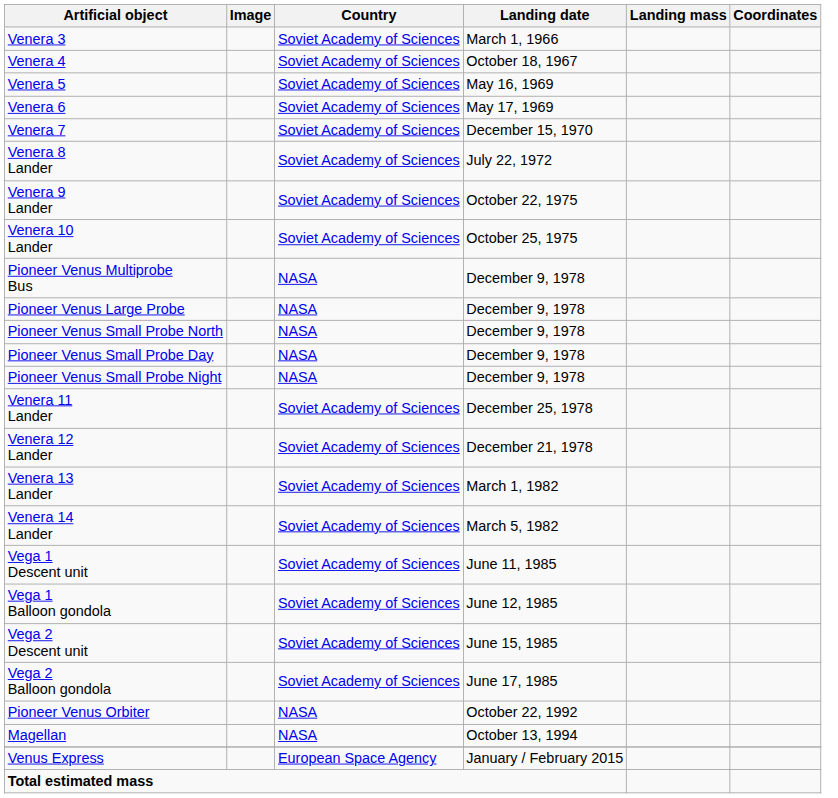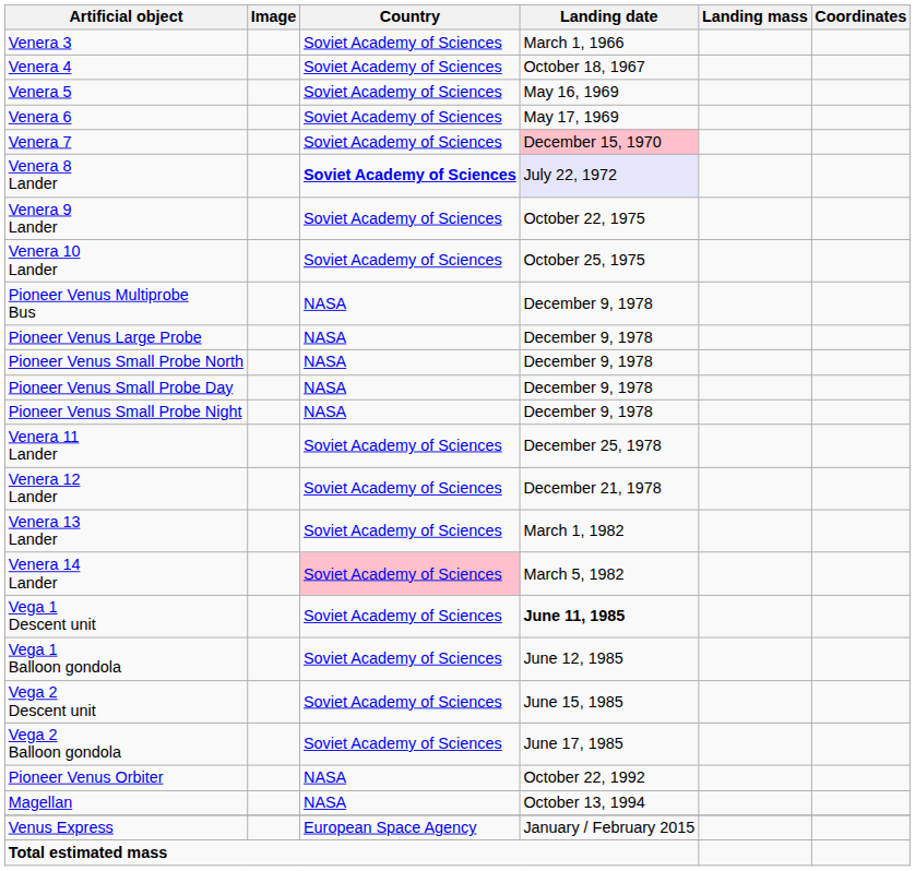Venera 7 | Landing date: no background -> pink background
Venera 8 Lander | Country: normal -> bold
Venera 8 Lander | Landing date: no background -> lavender background
Venera 14 Lander | Country: no background -> pink background
Vega 1 Descent unit | Landing date: normal -> bold
